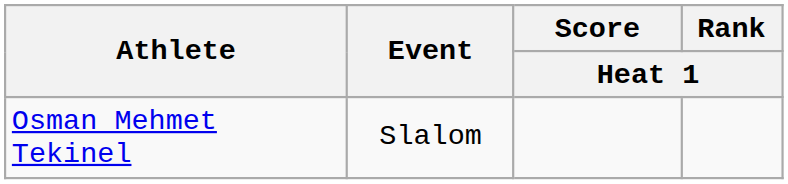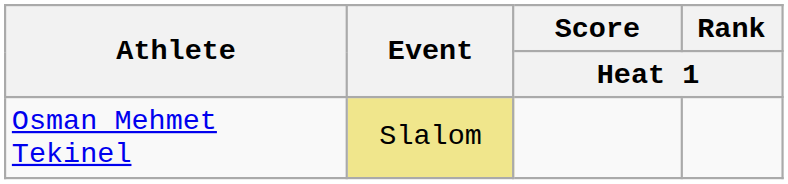Osman Mehmet Tekinel | Event: no background -> khaki background
